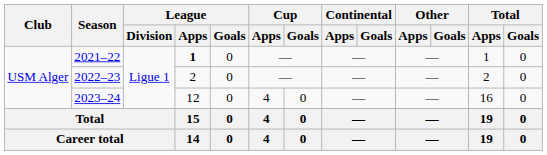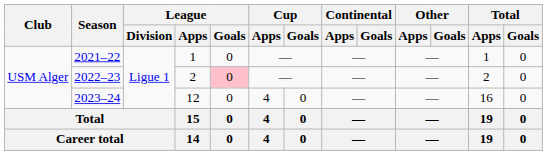2021–22 | League / Apps: bold -> normal
2022–23 | League / Goals: no background -> pink background
